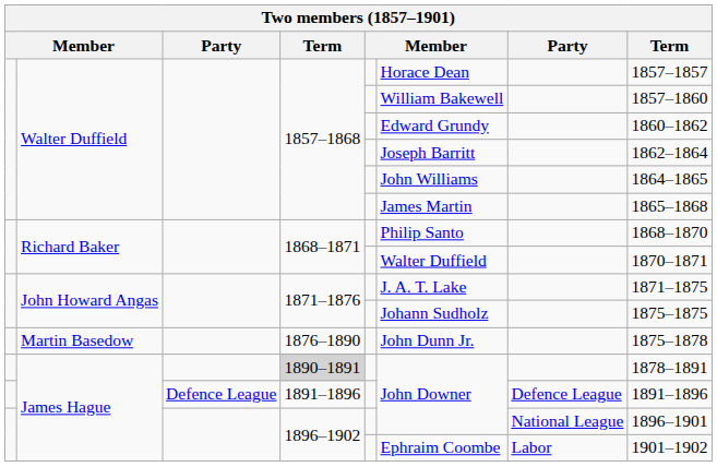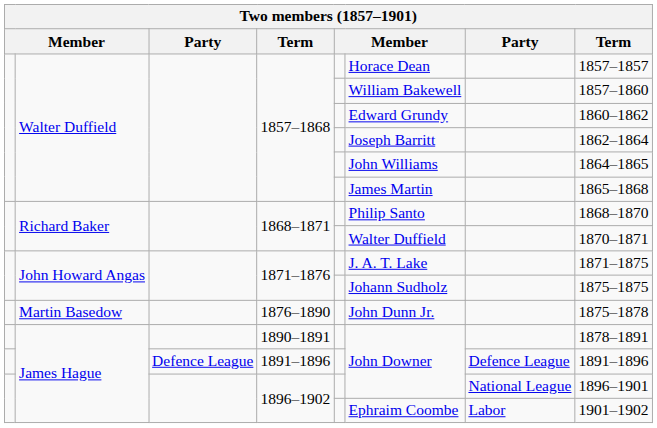1890–1891 | column 4: lightgrey background -> no background
